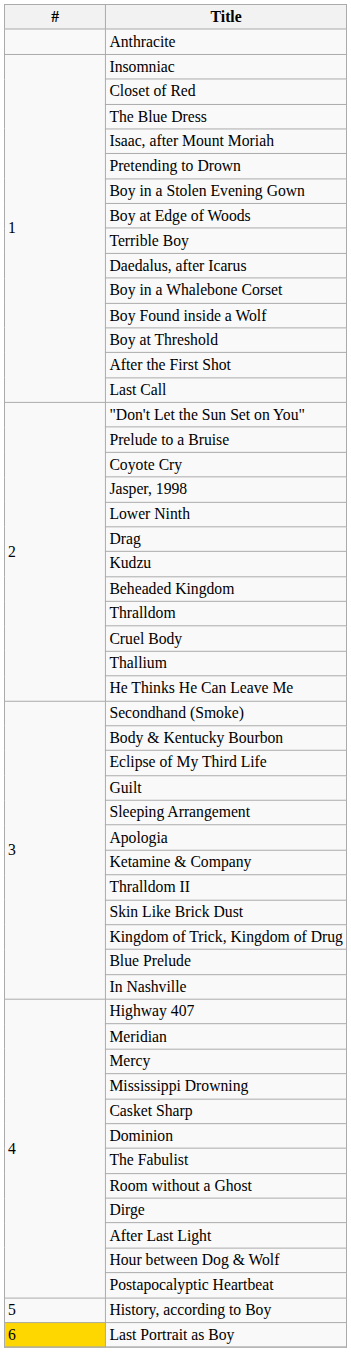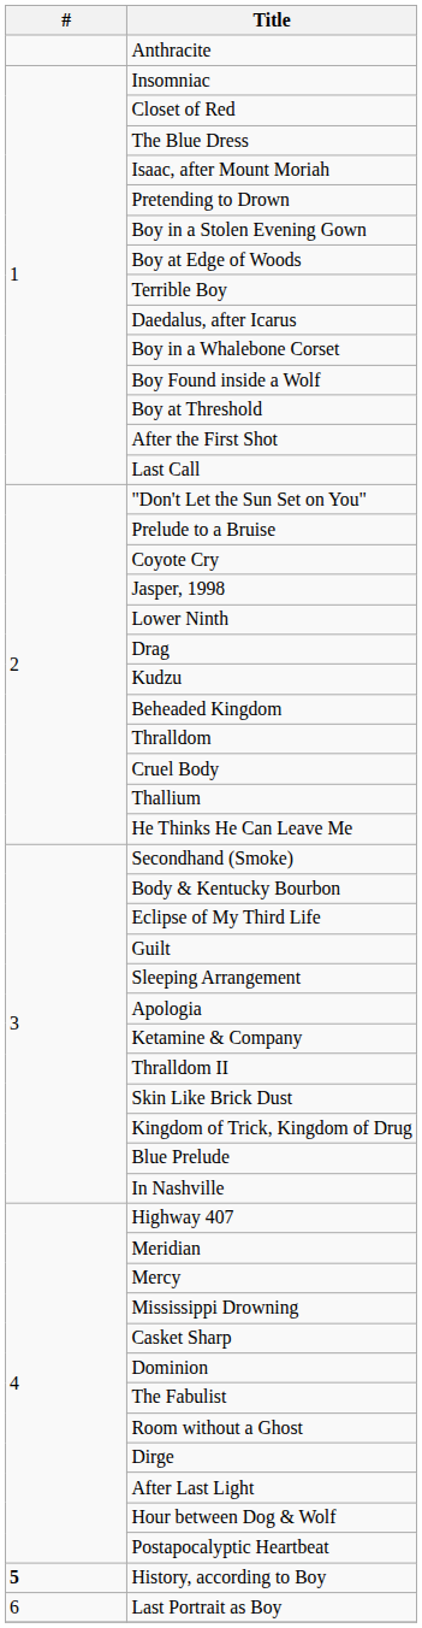History, according to Boy | #: normal -> bold
Last Portrait as Boy | #: gold background -> no background
